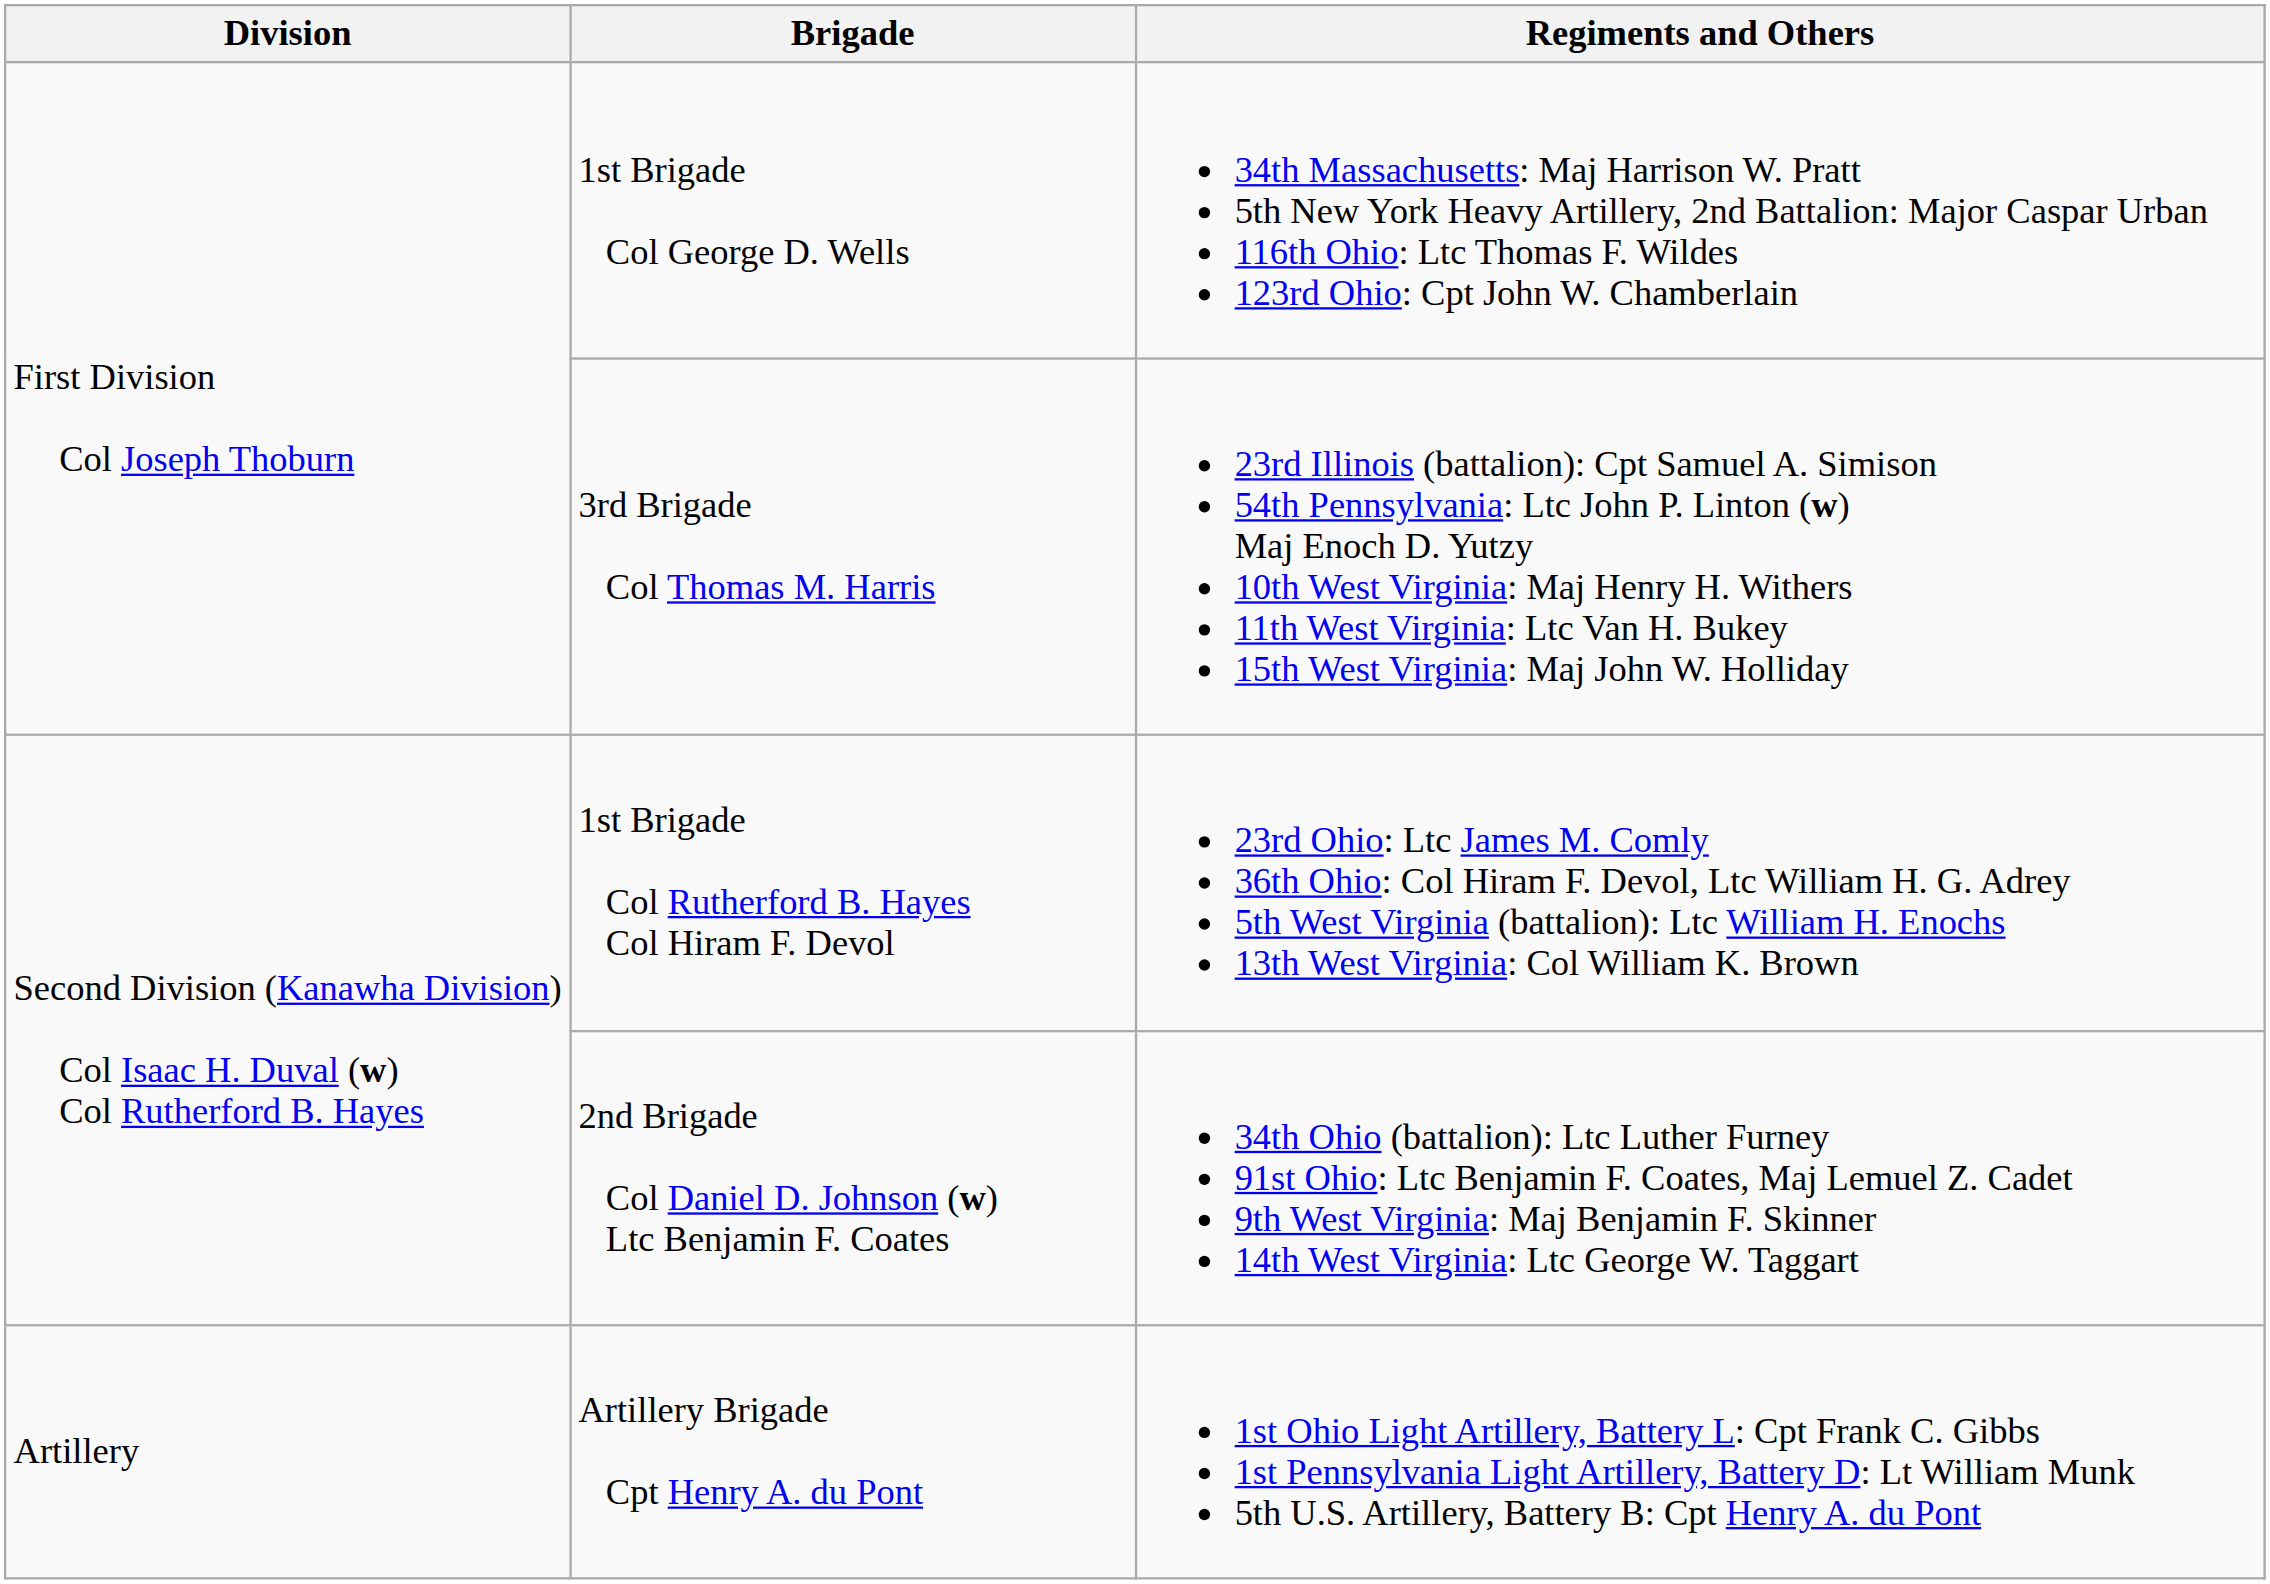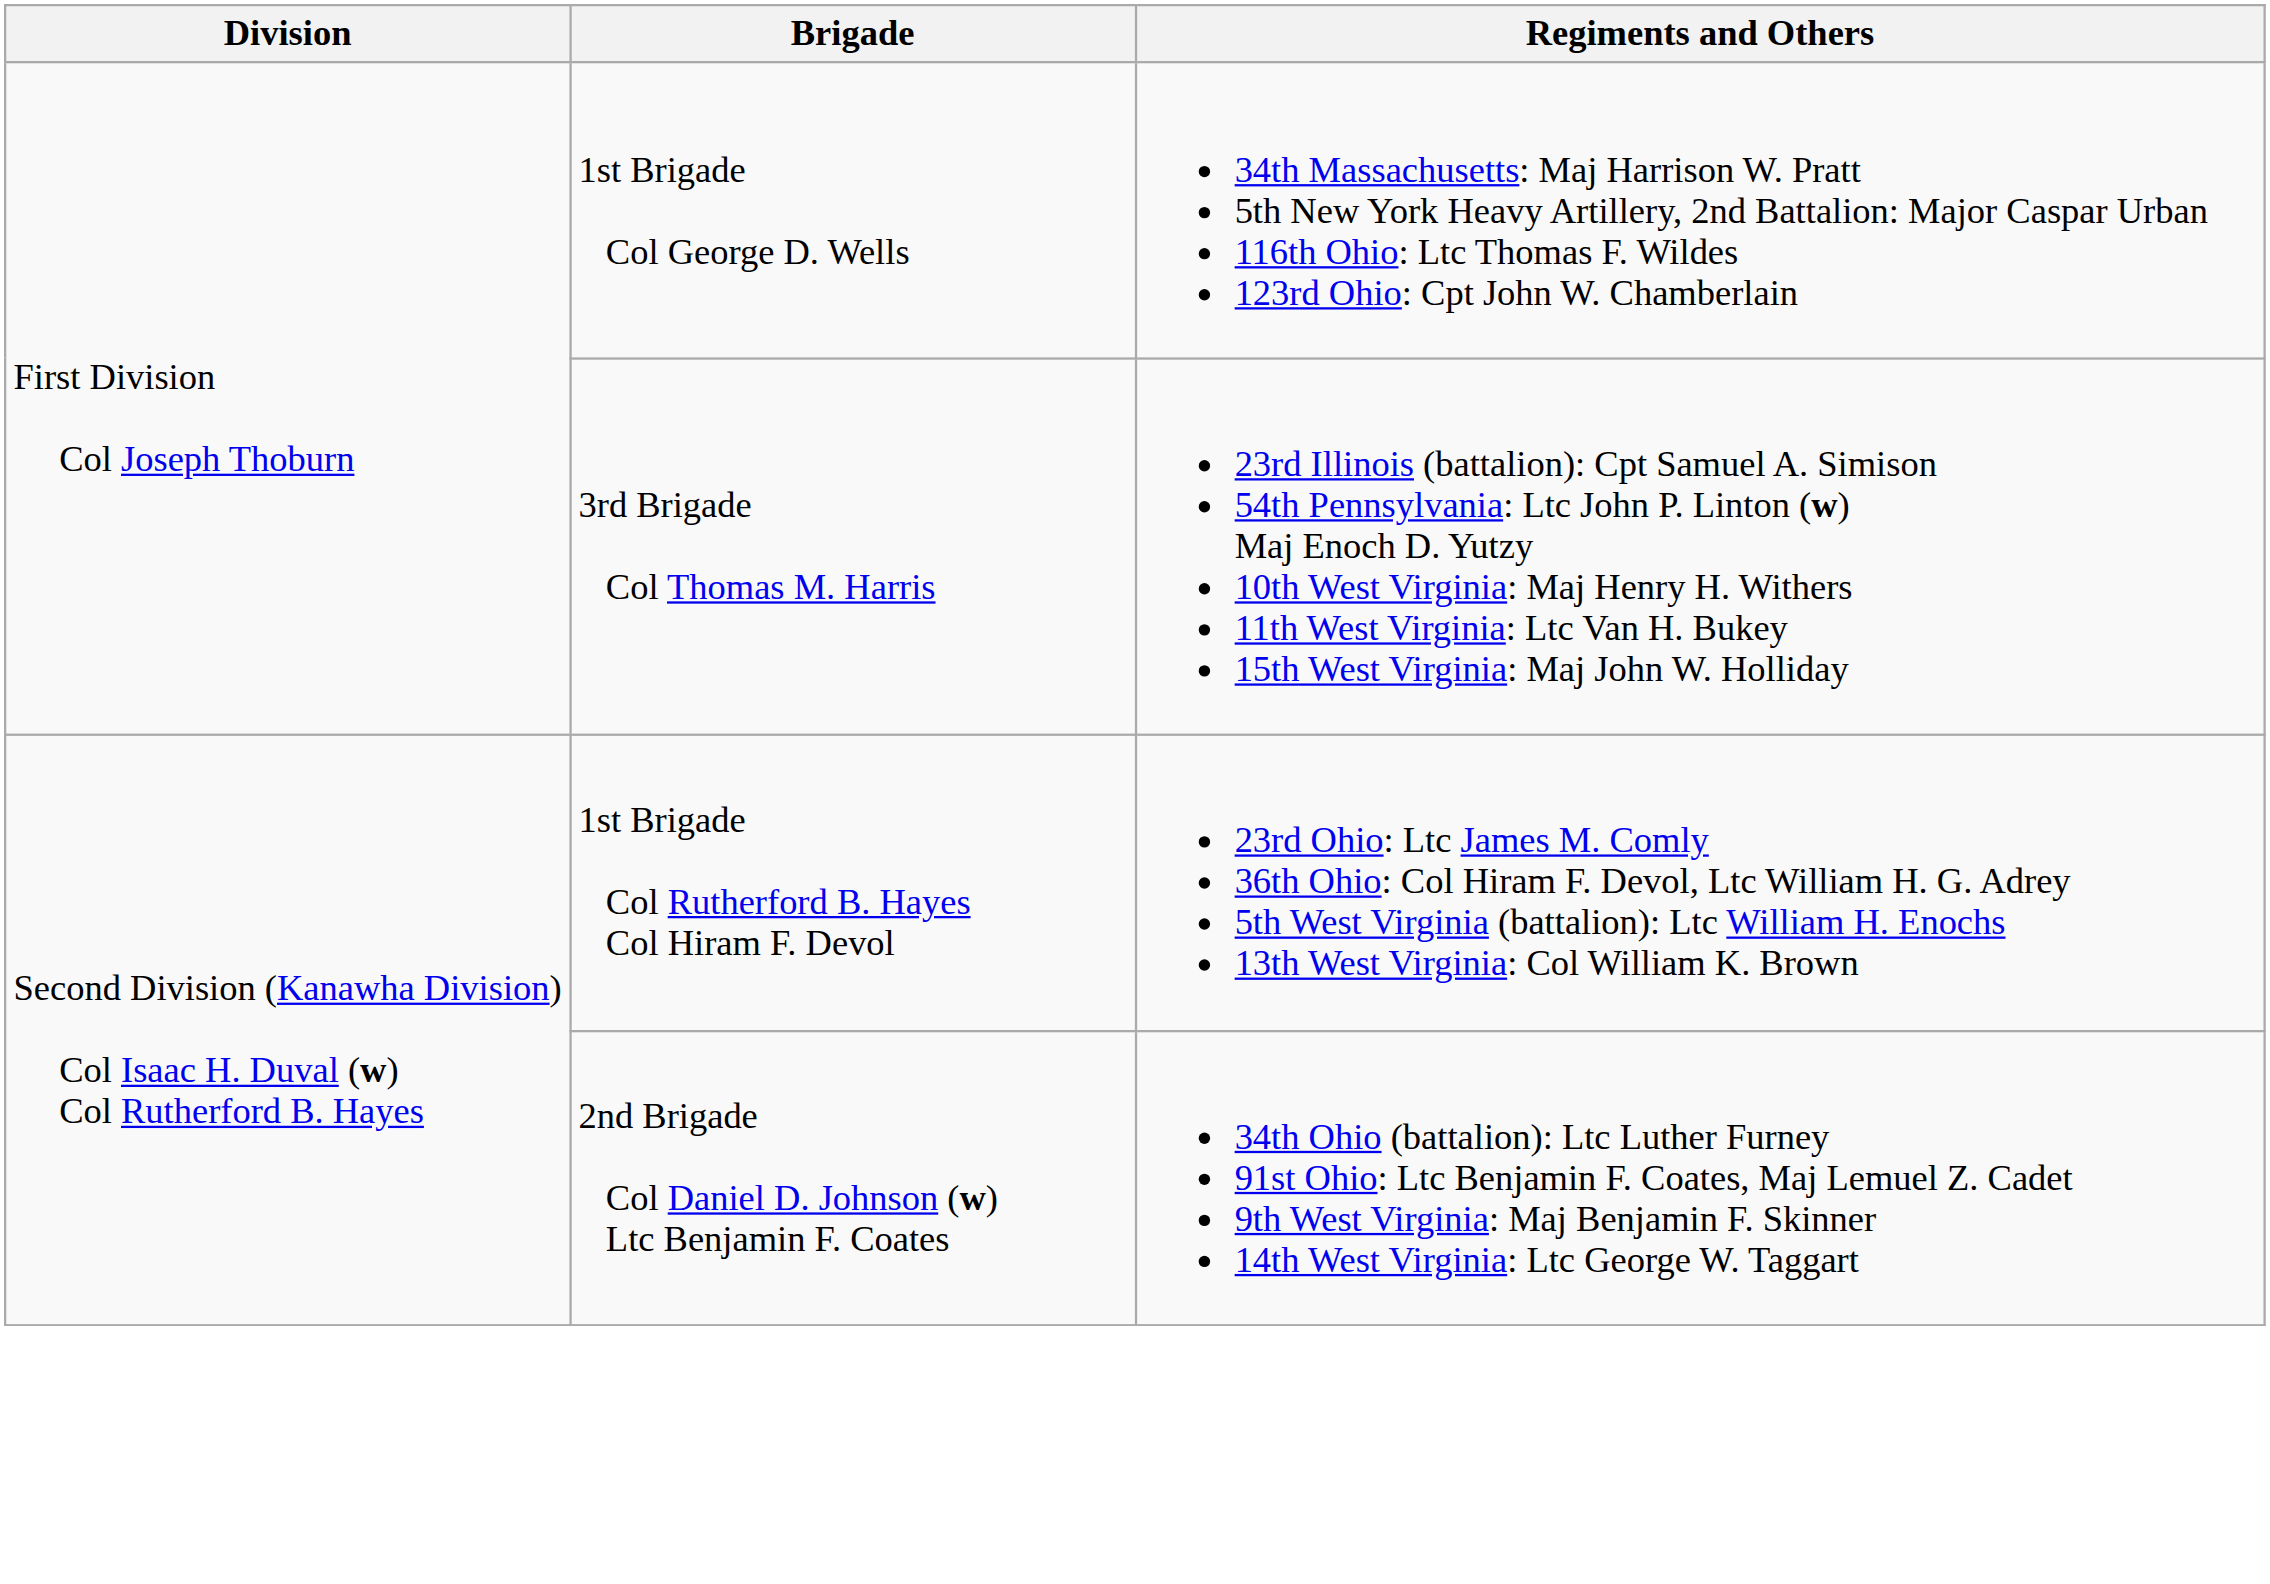- row: Artillery | Artillery Brigade Cpt Henry A. du Pont | 1st Ohio Light Artillery, Battery L: Cpt Frank C. Gibbs 1st Pennsylvania Light Artillery, Battery D: Lt William Munk 5th U.S. Artillery, Battery B: Cpt Henry A. du Pont
